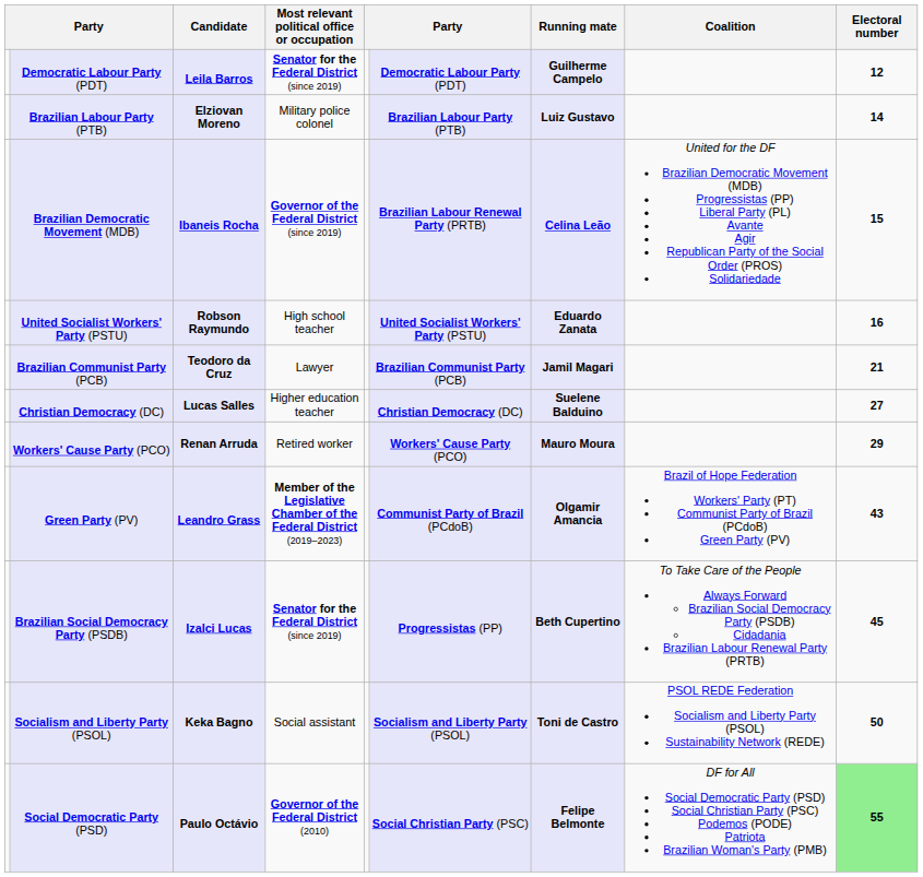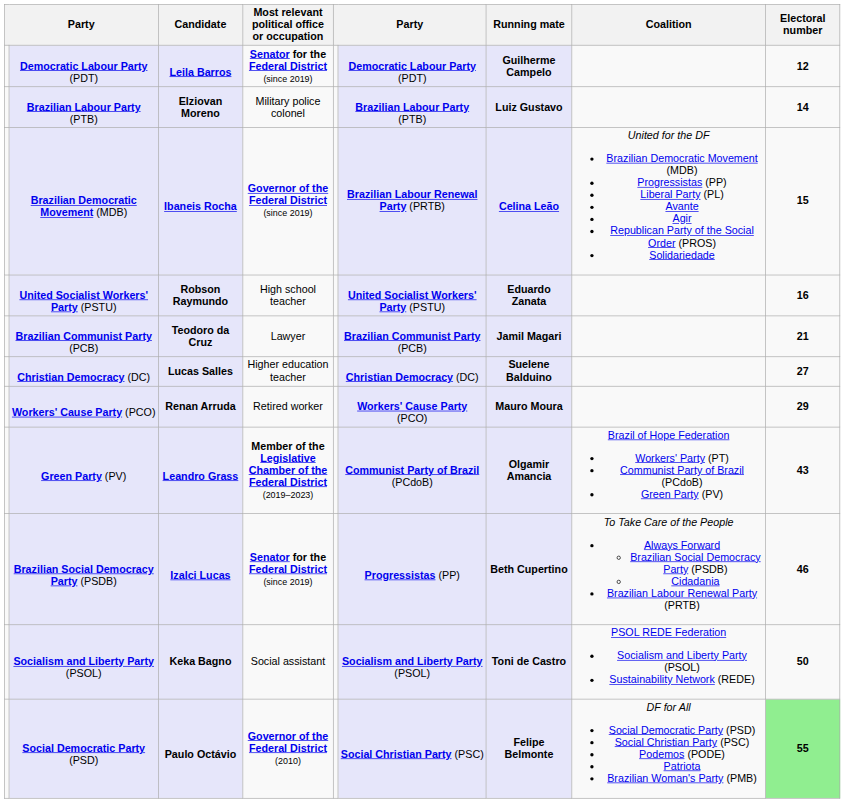Brazilian Social Democracy Party (PSDB) | Electoral number: 45 -> 46
